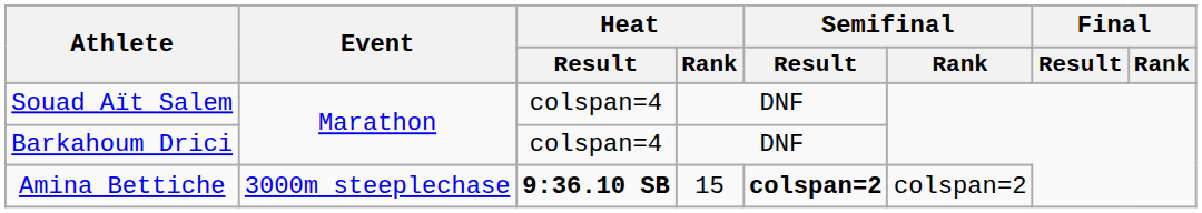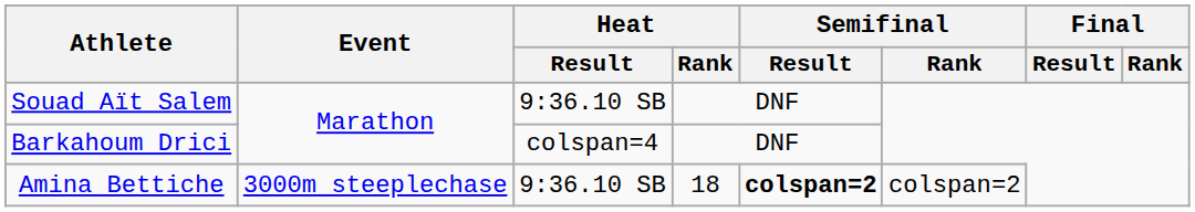Souad Aït Salem | Heat / Result: colspan=4 -> 9:36.10 SB
Amina Bettiche | Heat / Result: bold -> normal
Amina Bettiche | Heat / Rank: 15 -> 18
